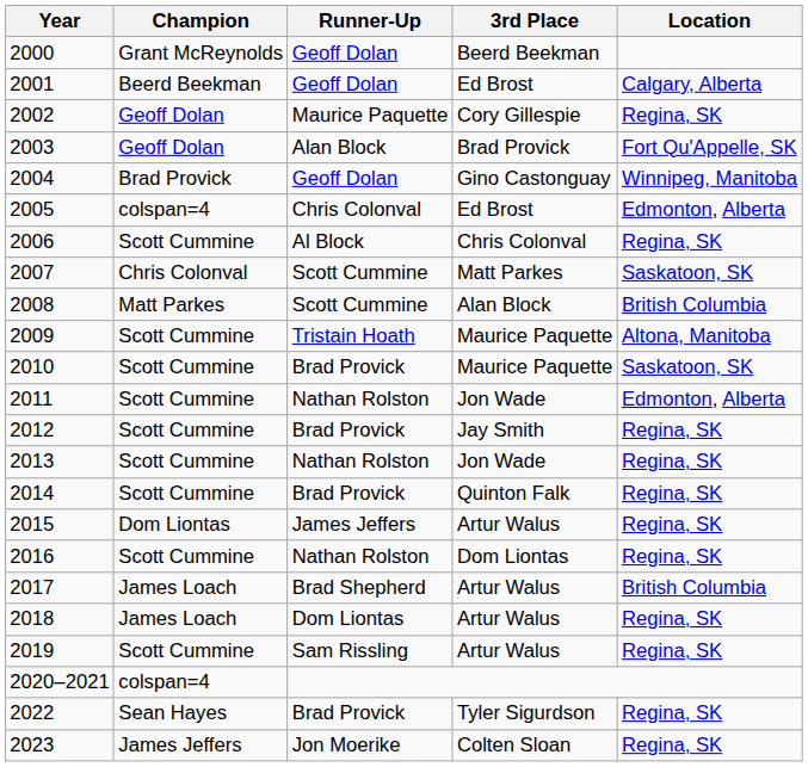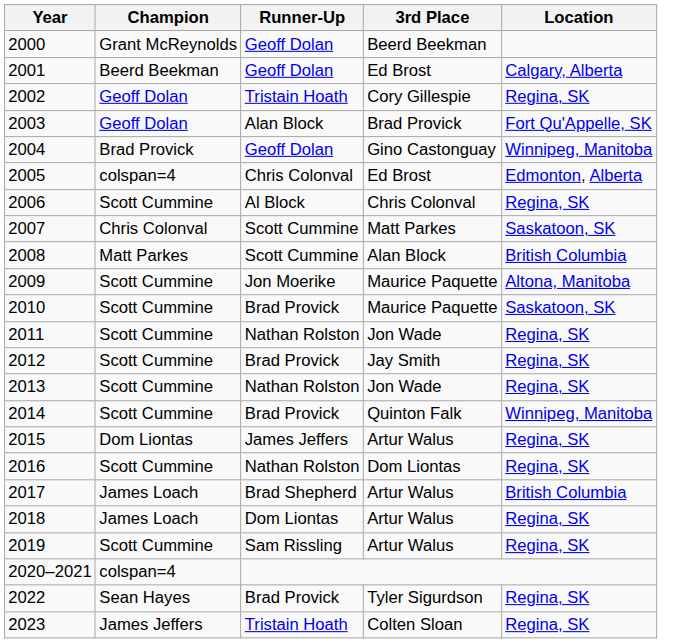2002 | Runner-Up: Maurice Paquette -> Tristain Hoath
2009 | Runner-Up: Tristain Hoath -> Jon Moerike
2011 | Location: Edmonton, Alberta -> Regina, SK
2014 | Location: Regina, SK -> Winnipeg, Manitoba
2023 | Runner-Up: Jon Moerike -> Tristain Hoath
